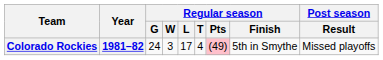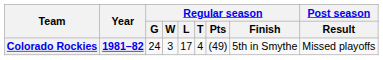Colorado Rockies | Regular season / Pts: pink background -> no background
